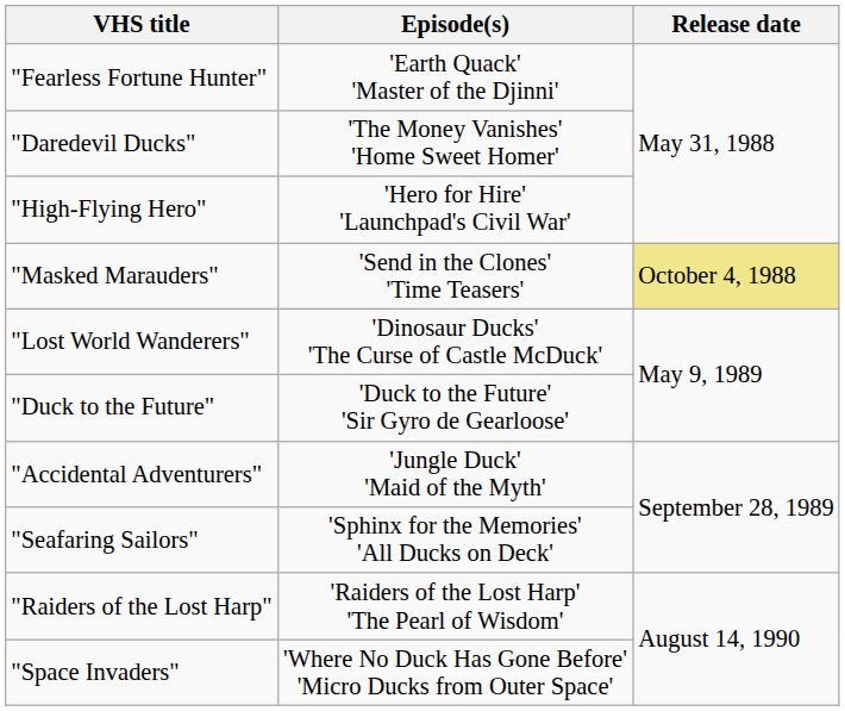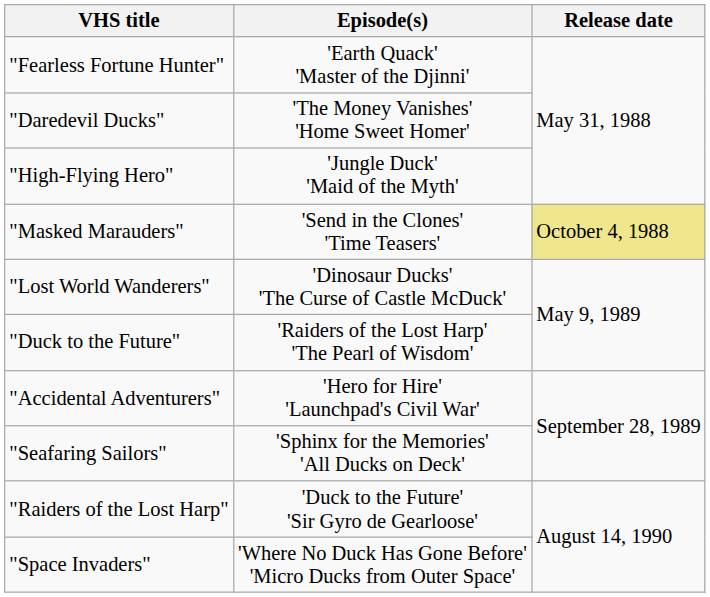"High-Flying Hero" | Episode(s): 'Hero for Hire' 'Launchpad's Civil War' -> 'Jungle Duck' 'Maid of the Myth'
"Duck to the Future" | Episode(s): 'Duck to the Future' 'Sir Gyro de Gearloose' -> 'Raiders of the Lost Harp' 'The Pearl of Wisdom'
"Accidental Adventurers" | Episode(s): 'Jungle Duck' 'Maid of the Myth' -> 'Hero for Hire' 'Launchpad's Civil War'
"Raiders of the Lost Harp" | Episode(s): 'Raiders of the Lost Harp' 'The Pearl of Wisdom' -> 'Duck to the Future' 'Sir Gyro de Gearloose'
